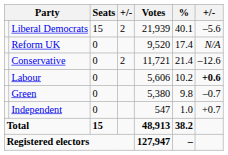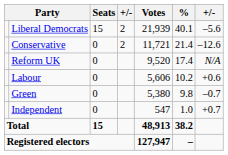rows swapped: Conservative <-> Reform UK
Labour | column 7: bold -> normal
